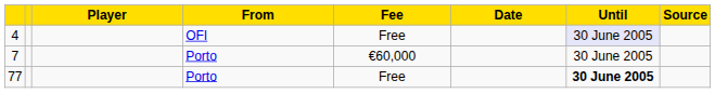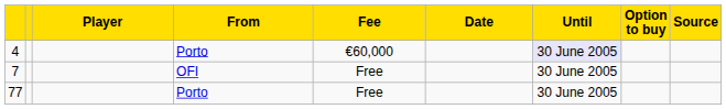+ column: Option to buy
4 | From: OFI -> Porto
4 | Fee: Free -> €60,000
7 | From: Porto -> OFI
7 | Fee: €60,000 -> Free
77 | Until: bold -> normal
